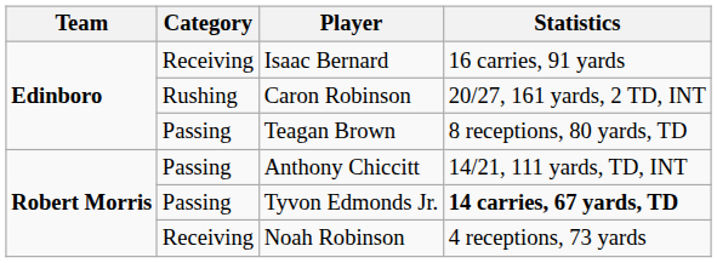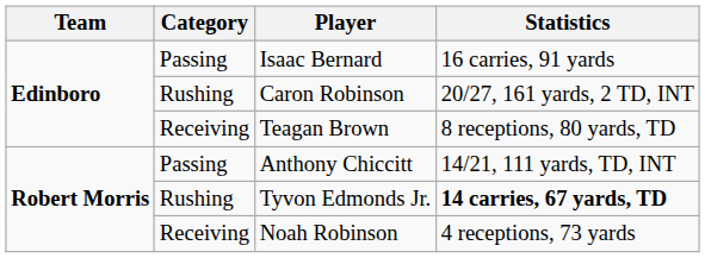Isaac Bernard | Category: Receiving -> Passing
Teagan Brown | Category: Passing -> Receiving
Tyvon Edmonds Jr. | Category: Passing -> Rushing
